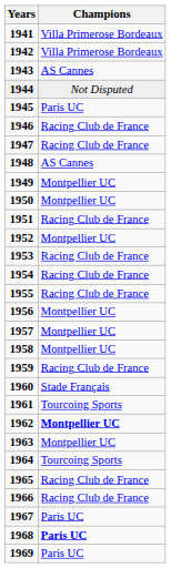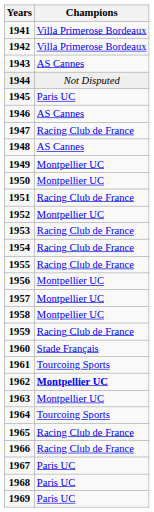1946 | Champions: Racing Club de France -> AS Cannes
1968 | Champions: bold -> normal
